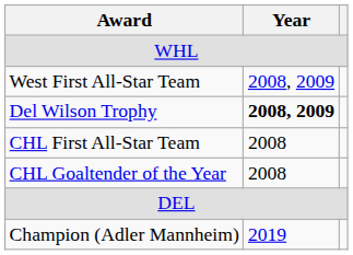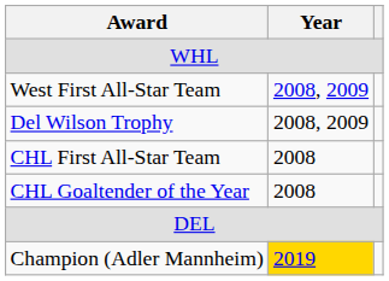Del Wilson Trophy | Year: bold -> normal
Champion (Adler Mannheim) | Year: no background -> gold background
